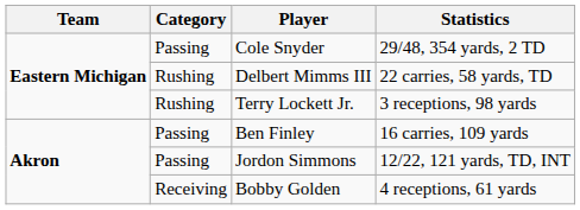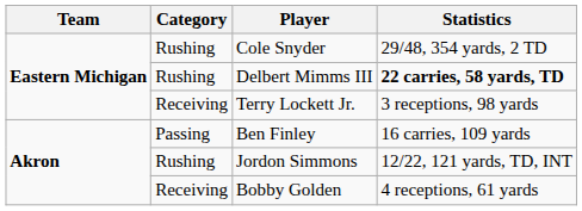Cole Snyder | Category: Passing -> Rushing
Delbert Mimms III | Statistics: normal -> bold
Terry Lockett Jr. | Category: Rushing -> Receiving
Jordon Simmons | Category: Passing -> Rushing
